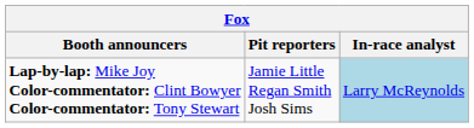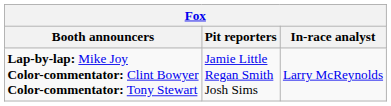row 3 | In-race analyst: lightblue background -> no background
